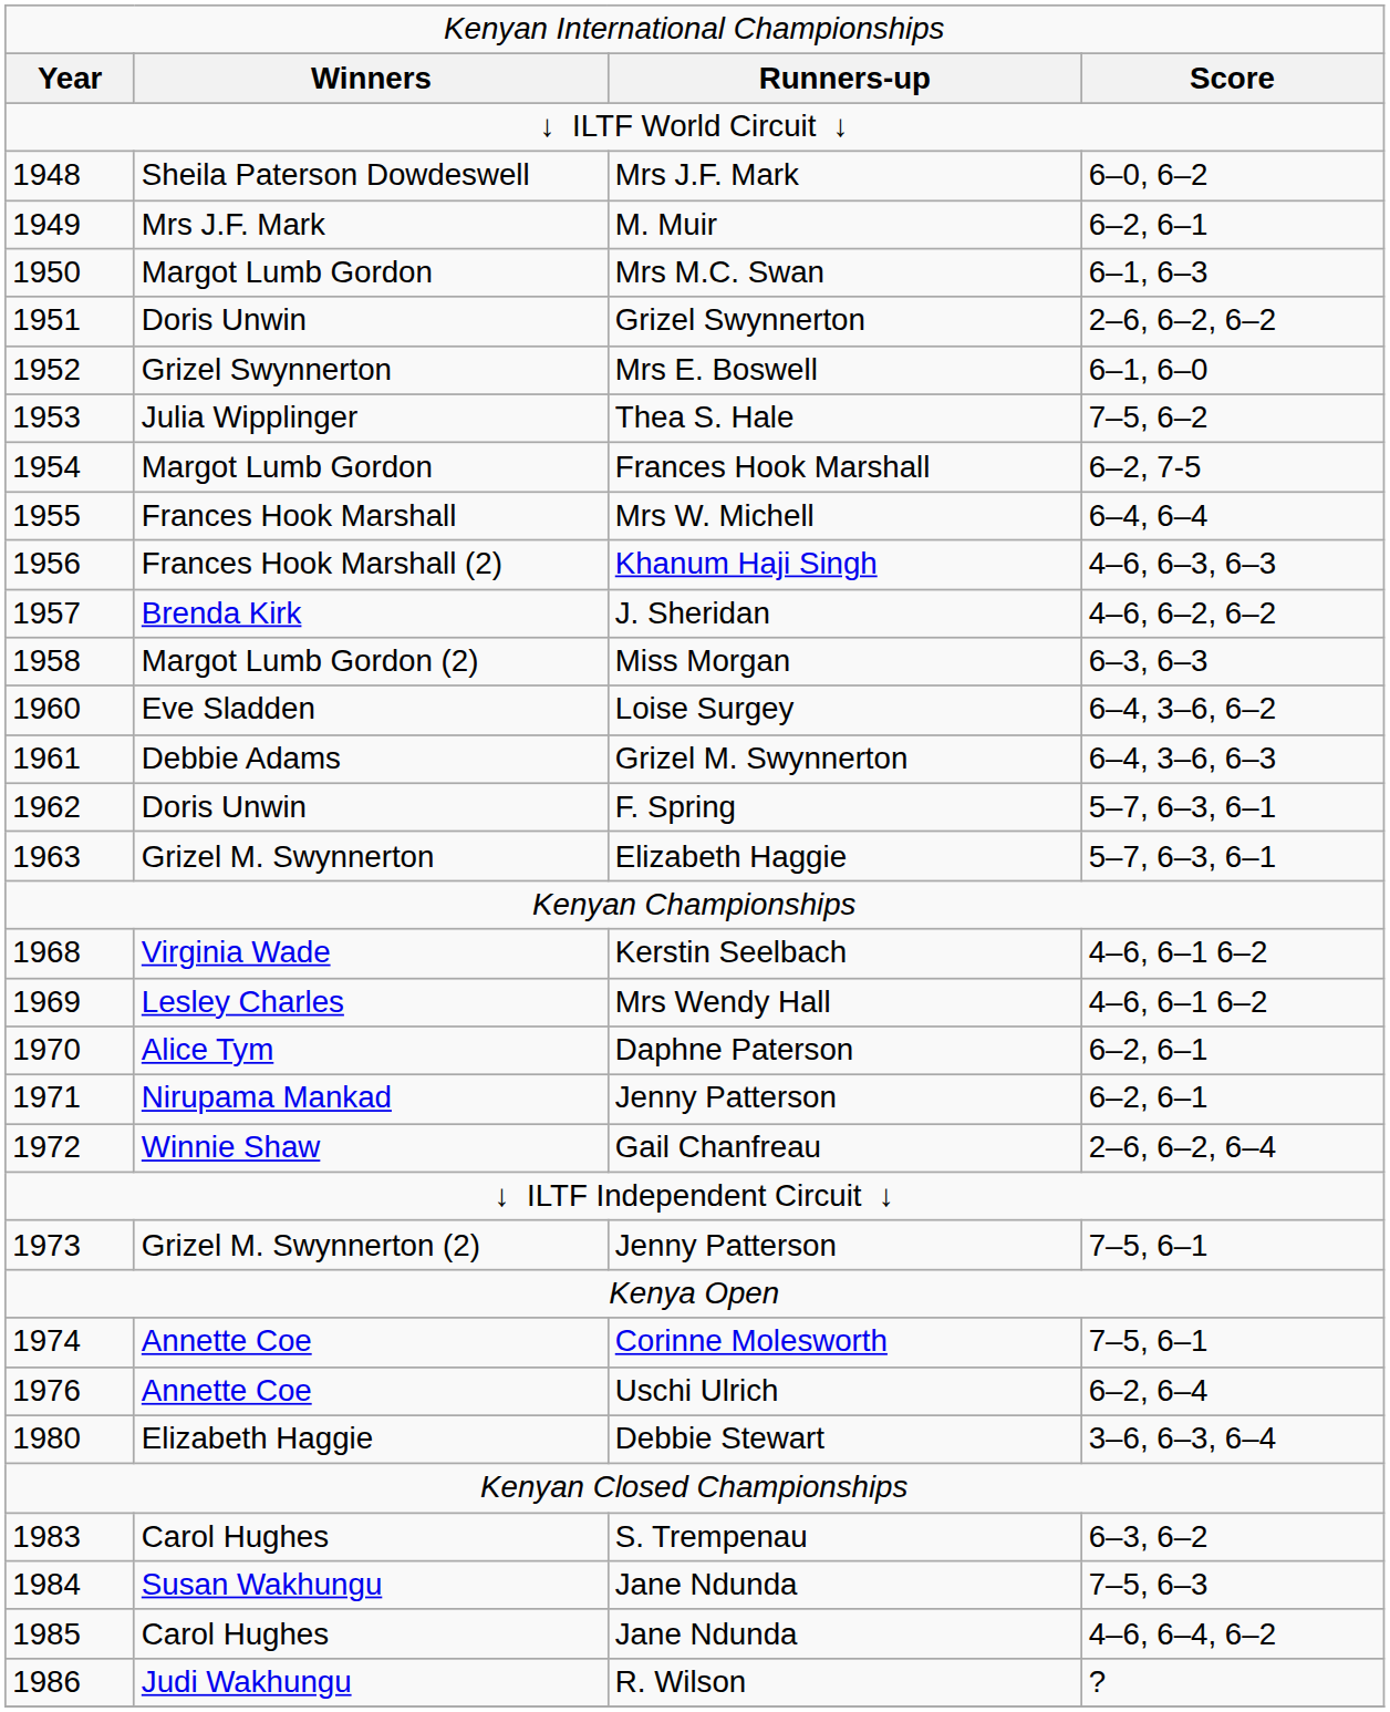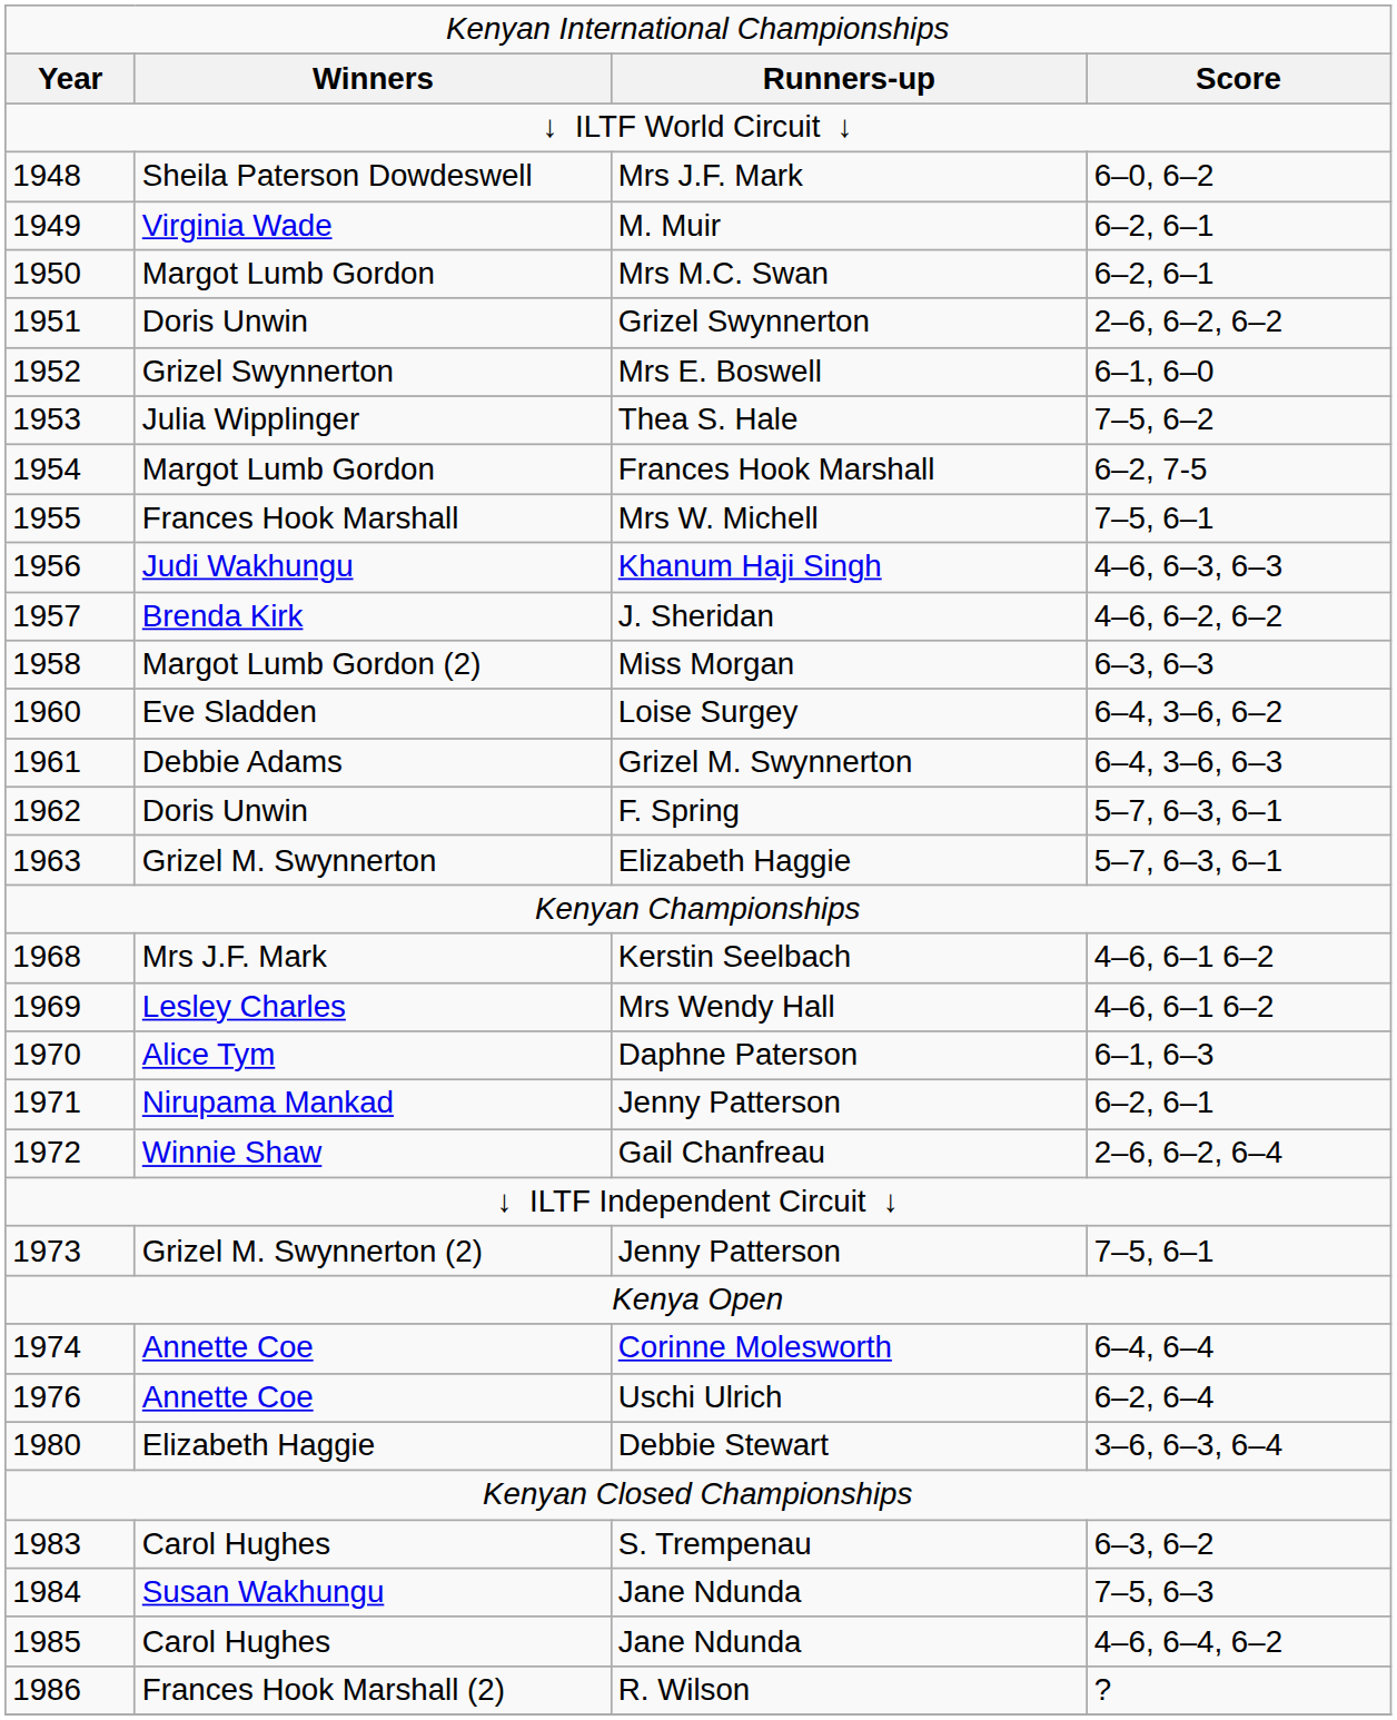M. Muir | column 2: Mrs J.F. Mark -> Virginia Wade
Mrs M.C. Swan | column 4: 6–1, 6–3 -> 6–2, 6–1
Mrs W. Michell | column 4: 6–4, 6–4 -> 7–5, 6–1
Khanum Haji Singh | column 2: Frances Hook Marshall (2) -> Judi Wakhungu
Kerstin Seelbach | column 2: Virginia Wade -> Mrs J.F. Mark
Daphne Paterson | column 4: 6–2, 6–1 -> 6–1, 6–3
Corinne Molesworth | column 4: 7–5, 6–1 -> 6–4, 6–4
R. Wilson | column 2: Judi Wakhungu -> Frances Hook Marshall (2)
